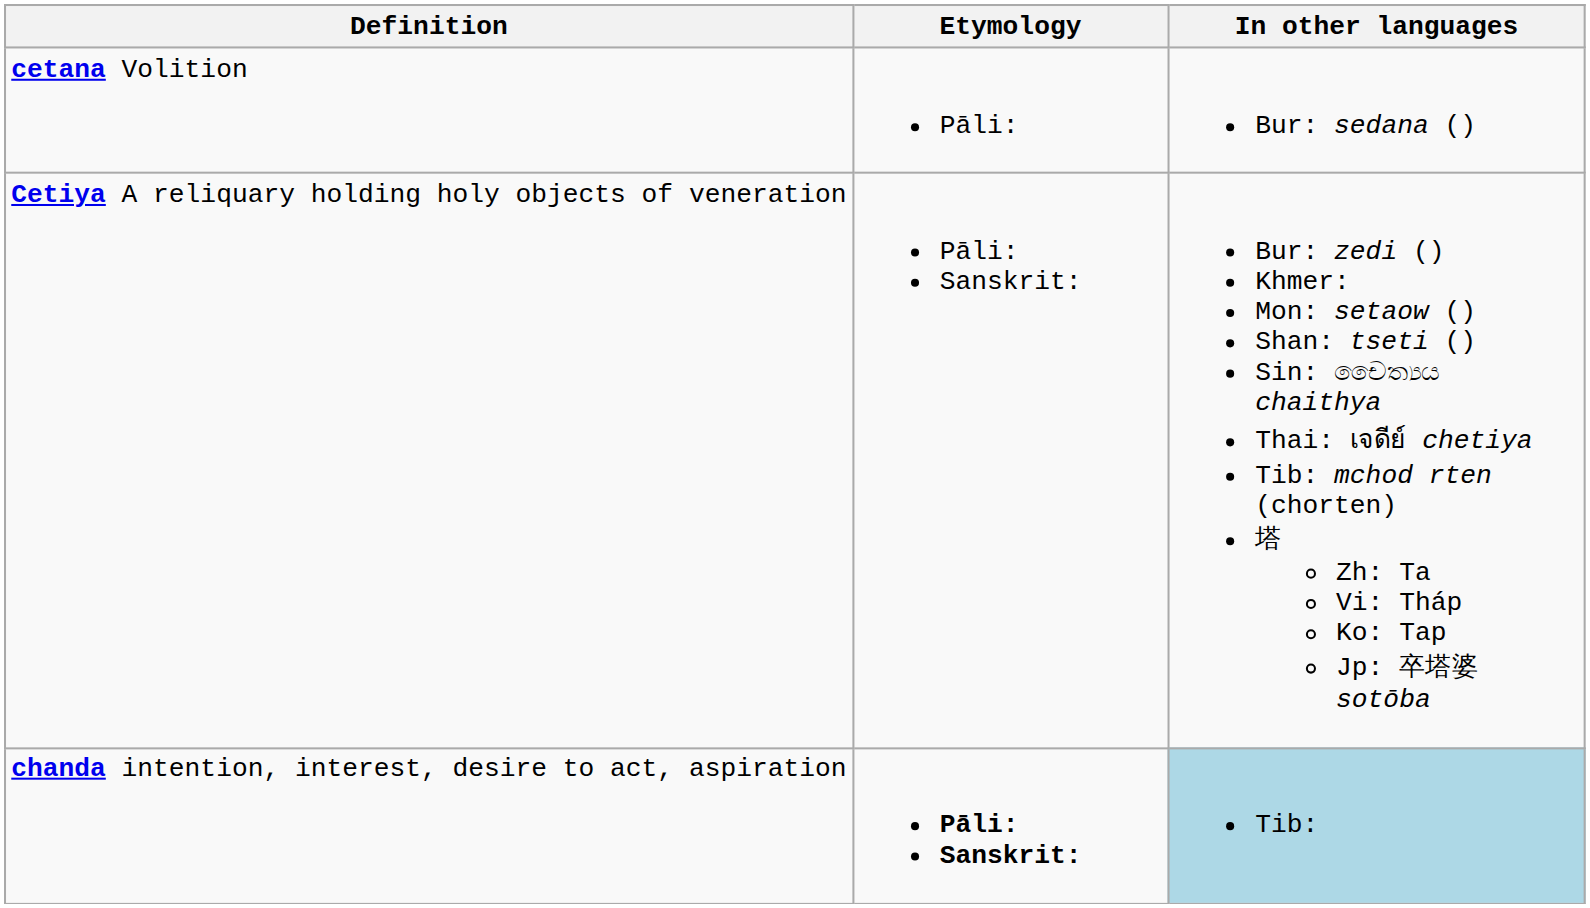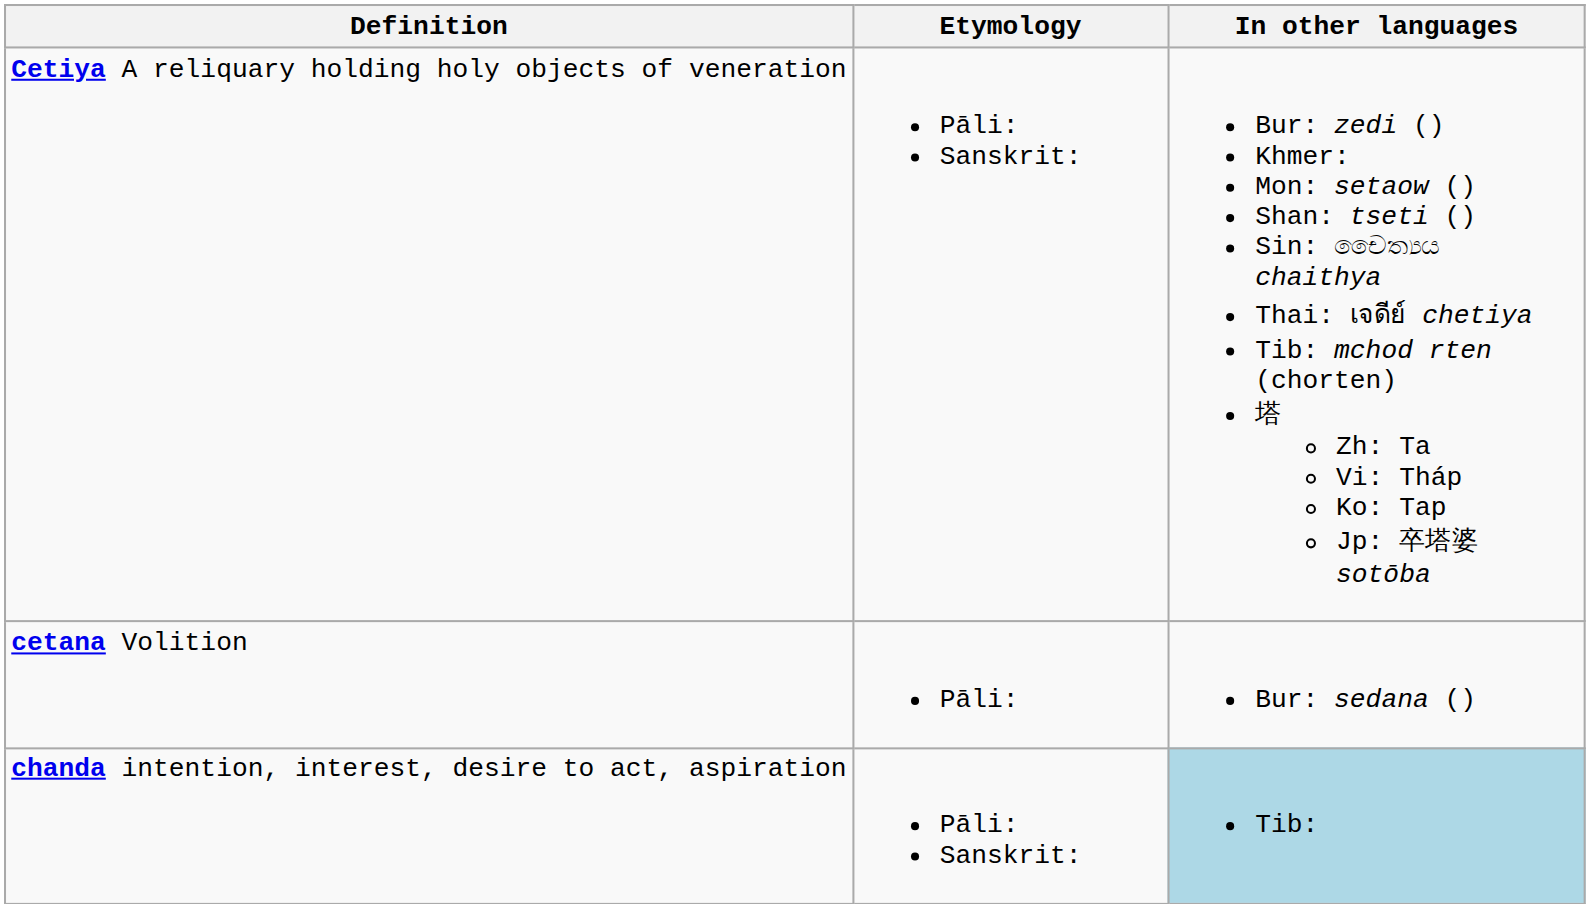rows swapped: cetana Volition <-> Cetiya A reliquary holding holy objects of veneration
chanda intention, interest, desire to act, aspiration | Etymology: bold -> normal
